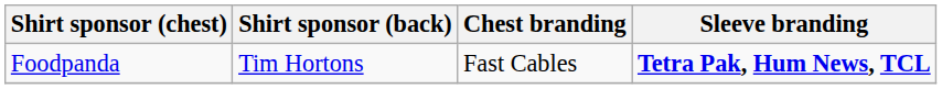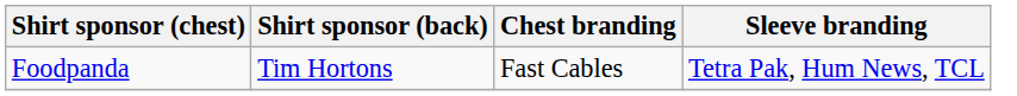Foodpanda | Sleeve branding: bold -> normal
